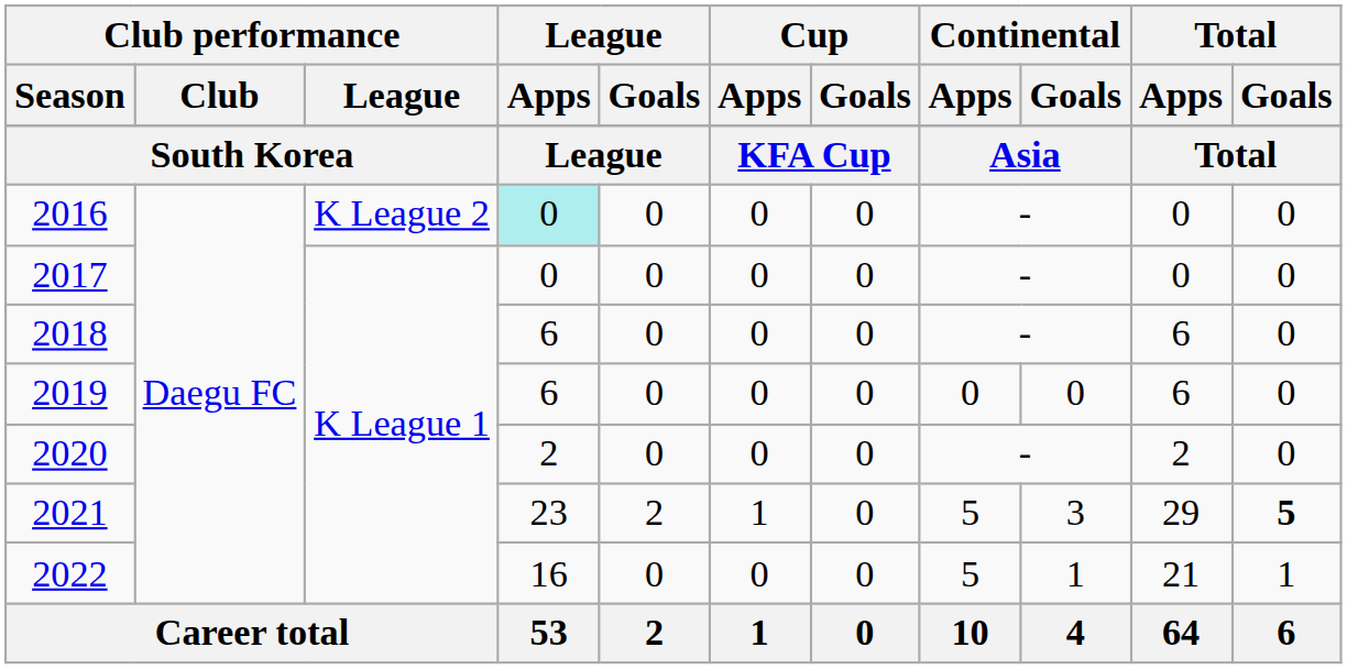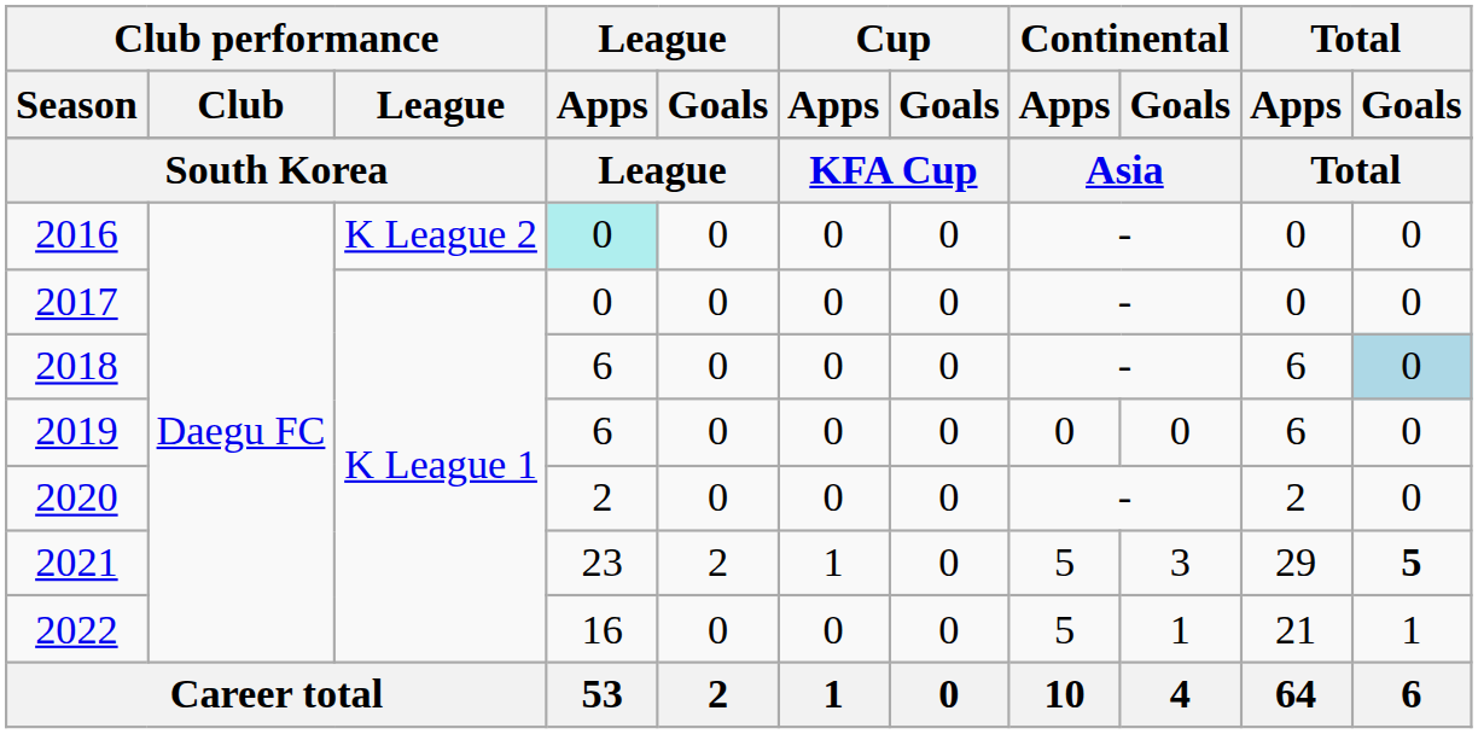2018 | Total / Goals: no background -> lightblue background
